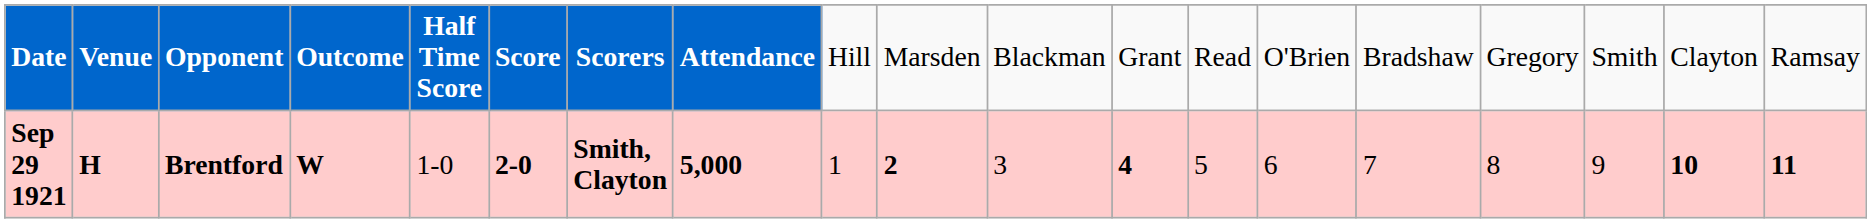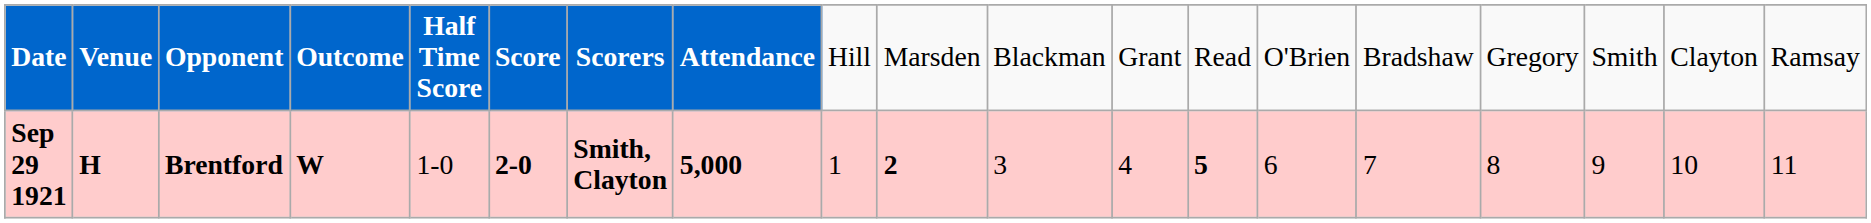Sep 29 1921 | column 12: bold -> normal
Sep 29 1921 | column 13: normal -> bold
Sep 29 1921 | column 18: bold -> normal
Sep 29 1921 | column 19: bold -> normal
